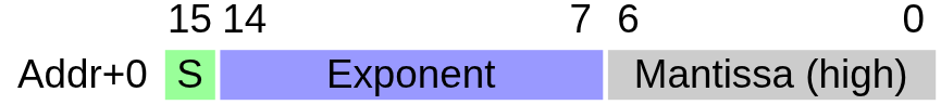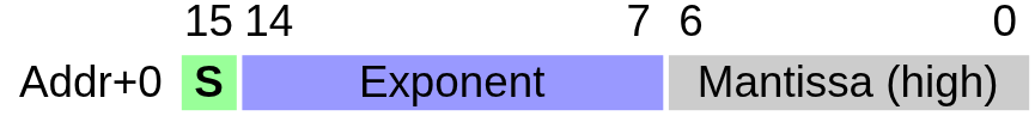Addr+0 | column 2: normal -> bold
